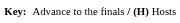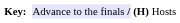Key: | column 2: no background -> lavender background
